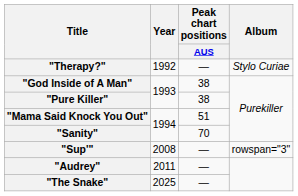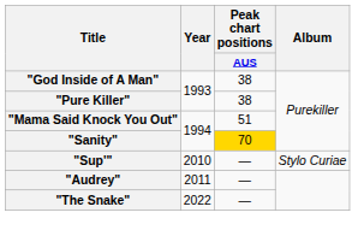- row: "Therapy?" | 1992 | — | Stylo Curiae
"Sanity" | Peak chart positions / AUS: no background -> gold background
"Sup'" | Year: 2008 -> 2010
"Sup'" | Album: rowspan="3" -> Stylo Curiae
"The Snake" | Year: 2025 -> 2022
